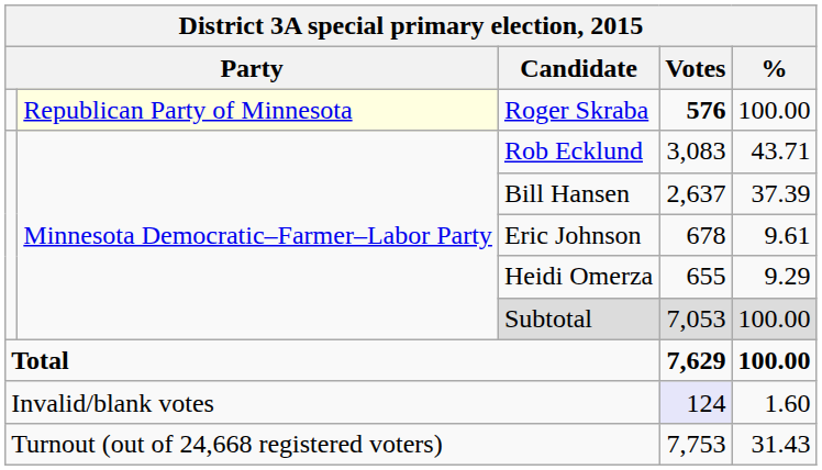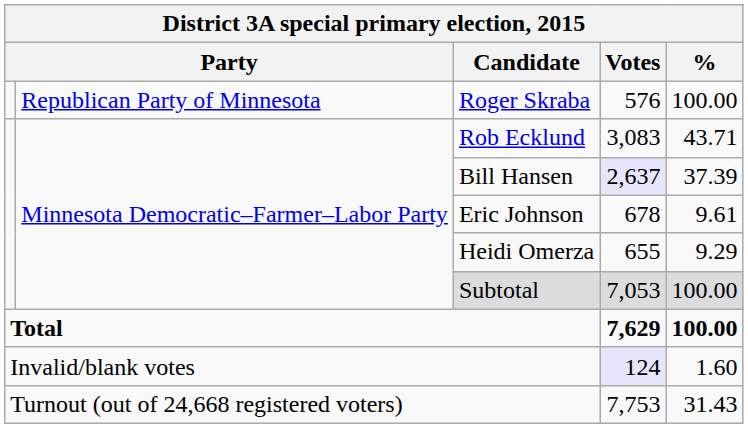Roger Skraba | column 2: lightyellow background -> no background
Roger Skraba | Votes: bold -> normal
Bill Hansen | Votes: no background -> lavender background
